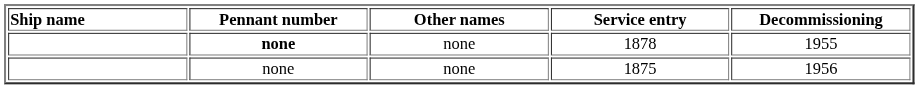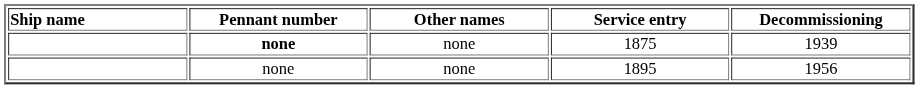row 2 | Service entry: 1878 -> 1875
row 2 | Decommissioning: 1955 -> 1939
row 3 | Service entry: 1875 -> 1895
